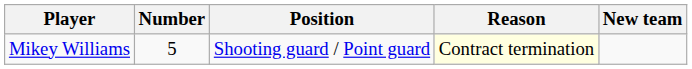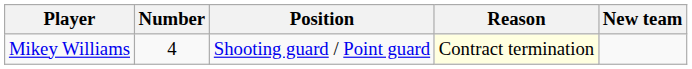Mikey Williams | Number: 5 -> 4
